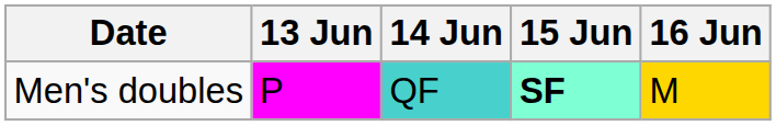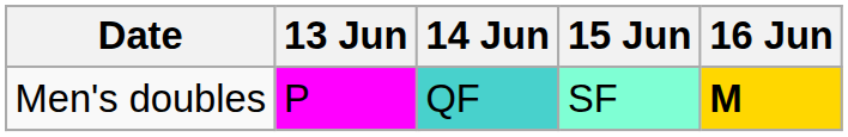Men's doubles | 15 Jun: bold -> normal
Men's doubles | 16 Jun: normal -> bold
